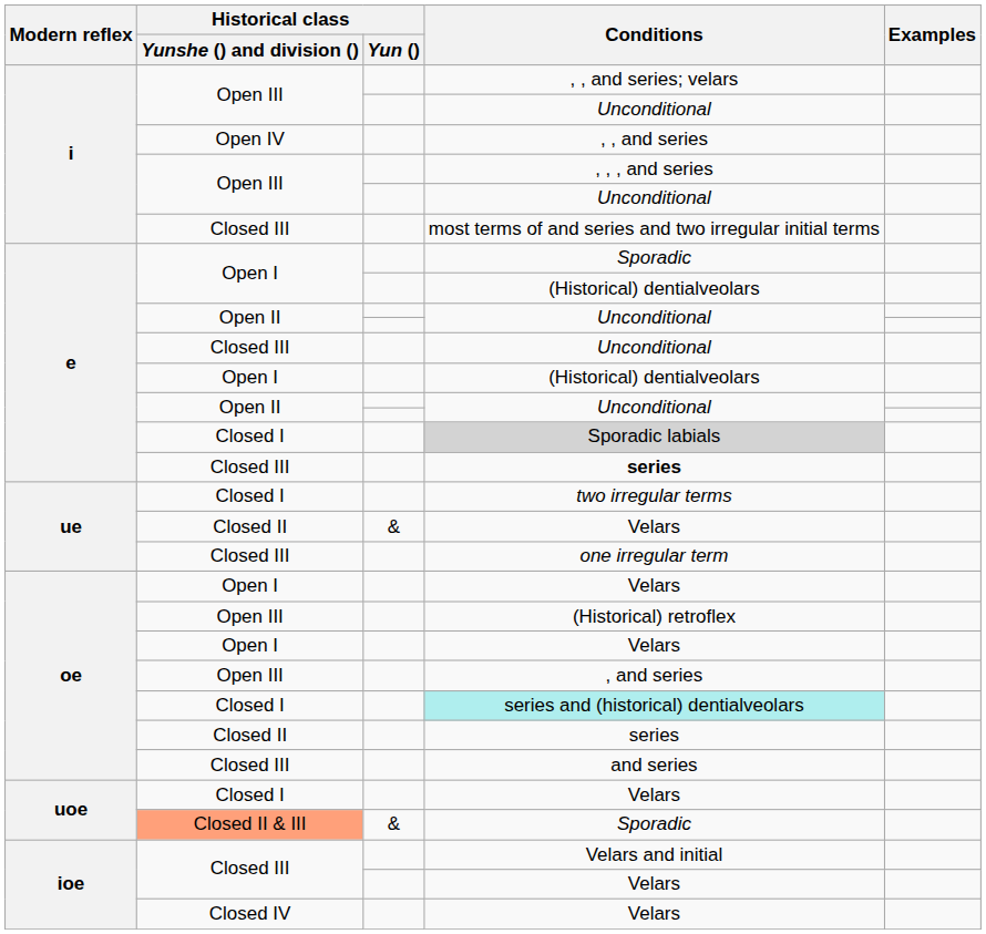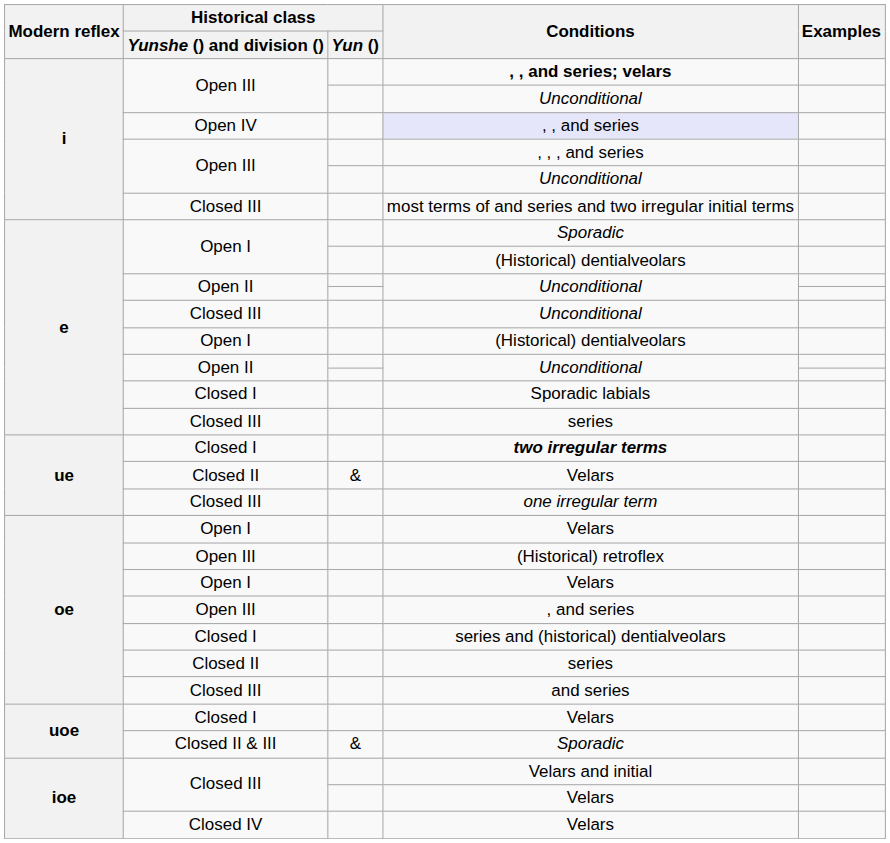, , and series; velars | Conditions: normal -> bold
, , and series | Conditions: no background -> lavender background
Sporadic labials | Conditions: lightgrey background -> no background
Closed III / series | Conditions: bold -> normal
two irregular terms | Conditions: normal -> bold
series and (historical) dentialveolars | Conditions: paleturquoise background -> no background
Closed II & III / Sporadic | Historical class / Yunshe () and division (): lightsalmon background -> no background
